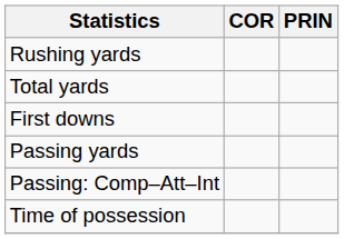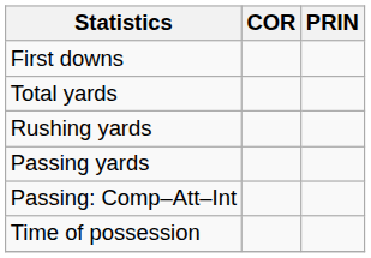rows swapped: First downs <-> Rushing yards
